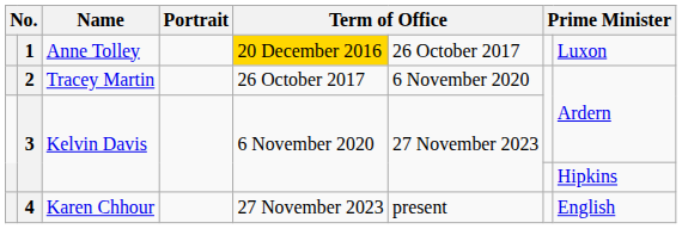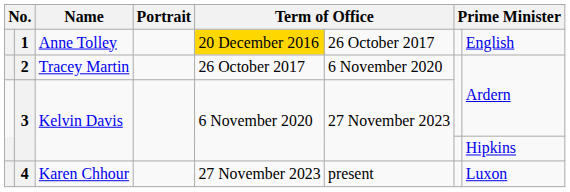1 | column 8: Luxon -> English
4 | column 8: English -> Luxon
